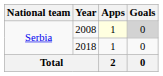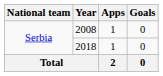2008 | Apps: lightyellow background -> no background
2008 | Goals: lightgrey background -> no background
